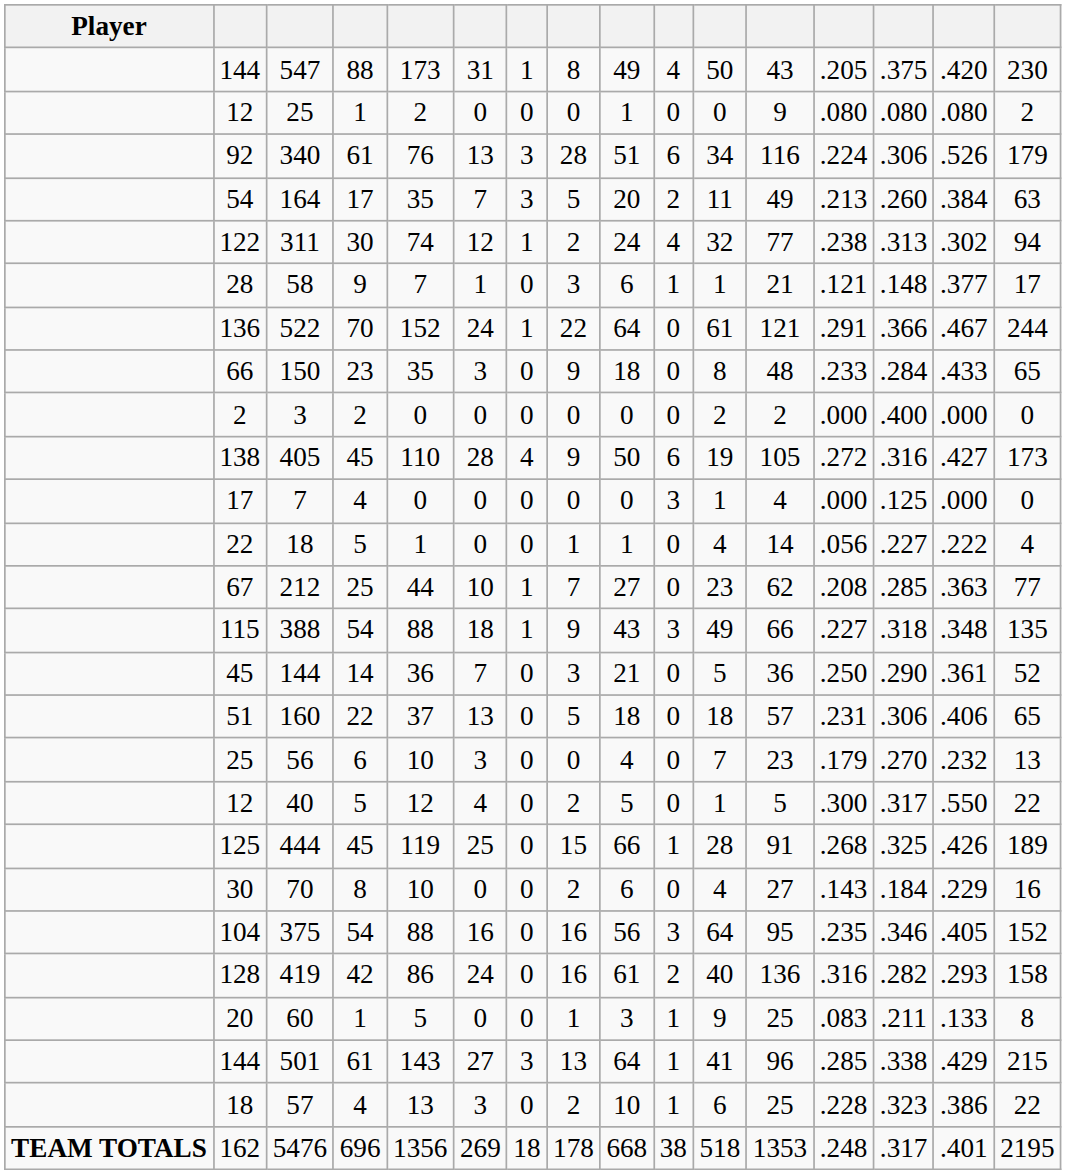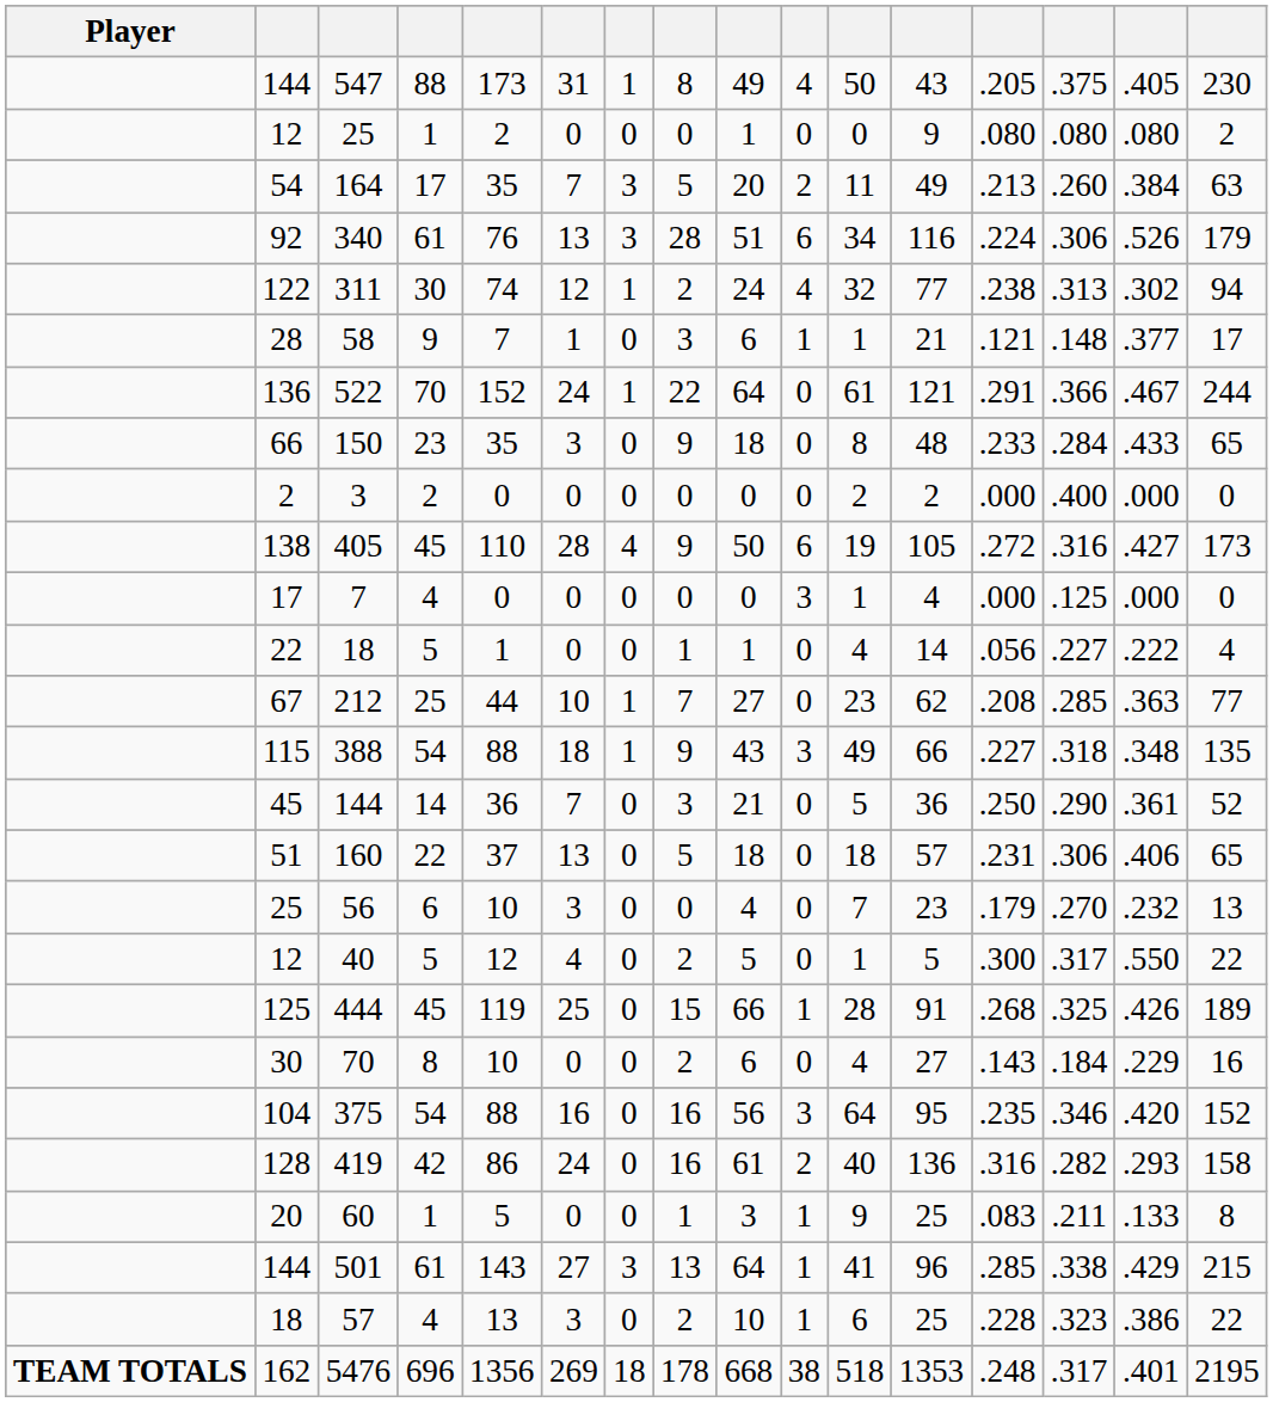547 | column 15: .420 -> .405
rows swapped: 340 <-> 164
375 | column 15: .405 -> .420
